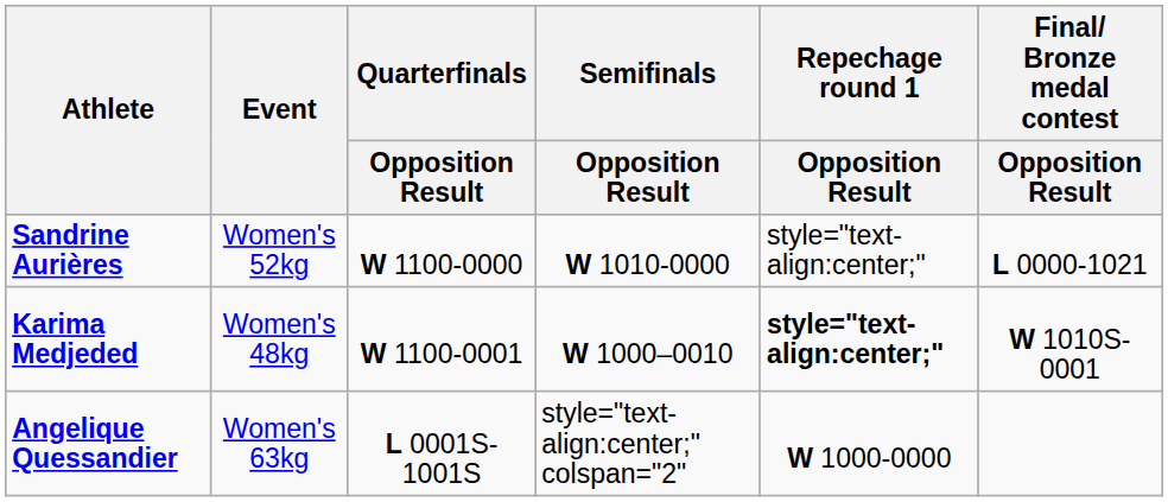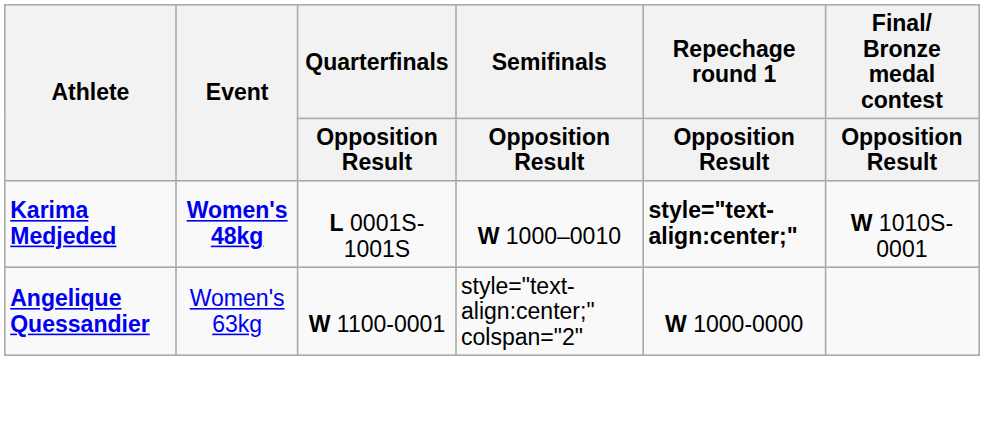- row: Sandrine Aurières | Women's 52kg | W 1100-0000 | W 1010-0000 | style="text-align:center;" | L 0000-1021
Karima Medjeded | Event: normal -> bold
Karima Medjeded | Quarterfinals / Opposition Result: W 1100-0001 -> L 0001S-1001S
Angelique Quessandier | Quarterfinals / Opposition Result: L 0001S-1001S -> W 1100-0001
